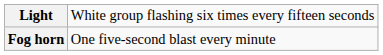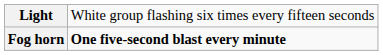Fog horn | column 2: normal -> bold
